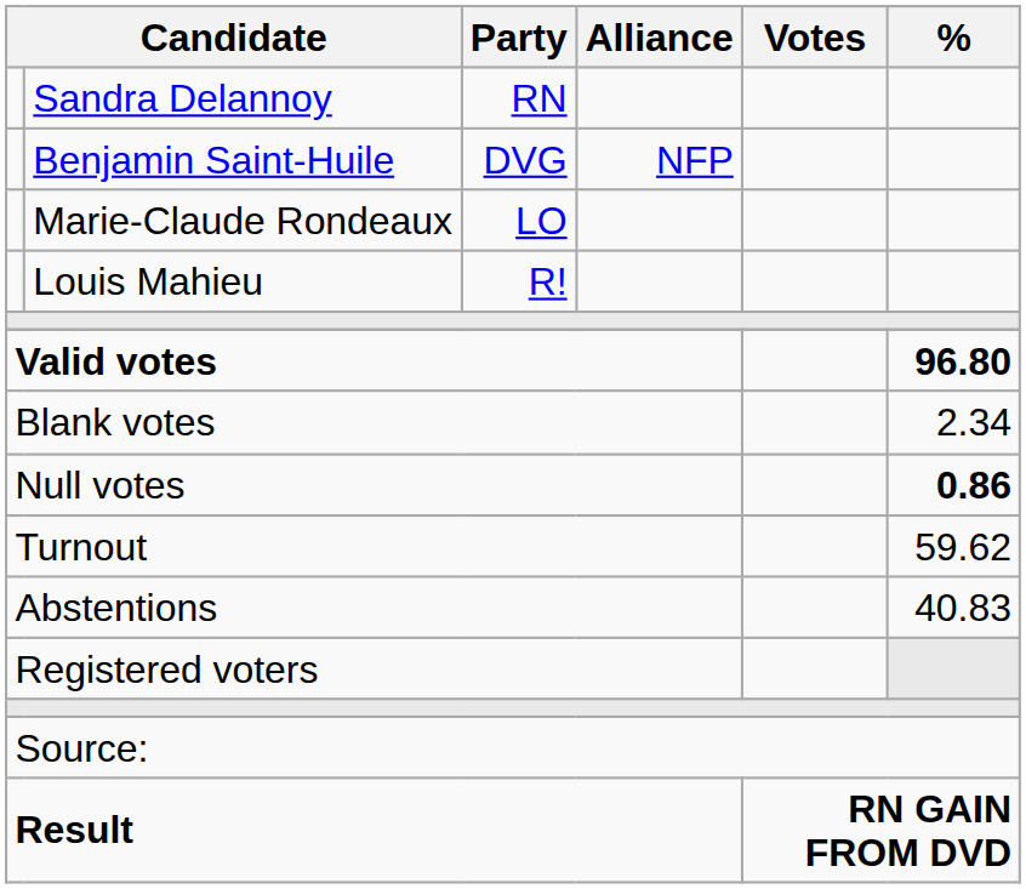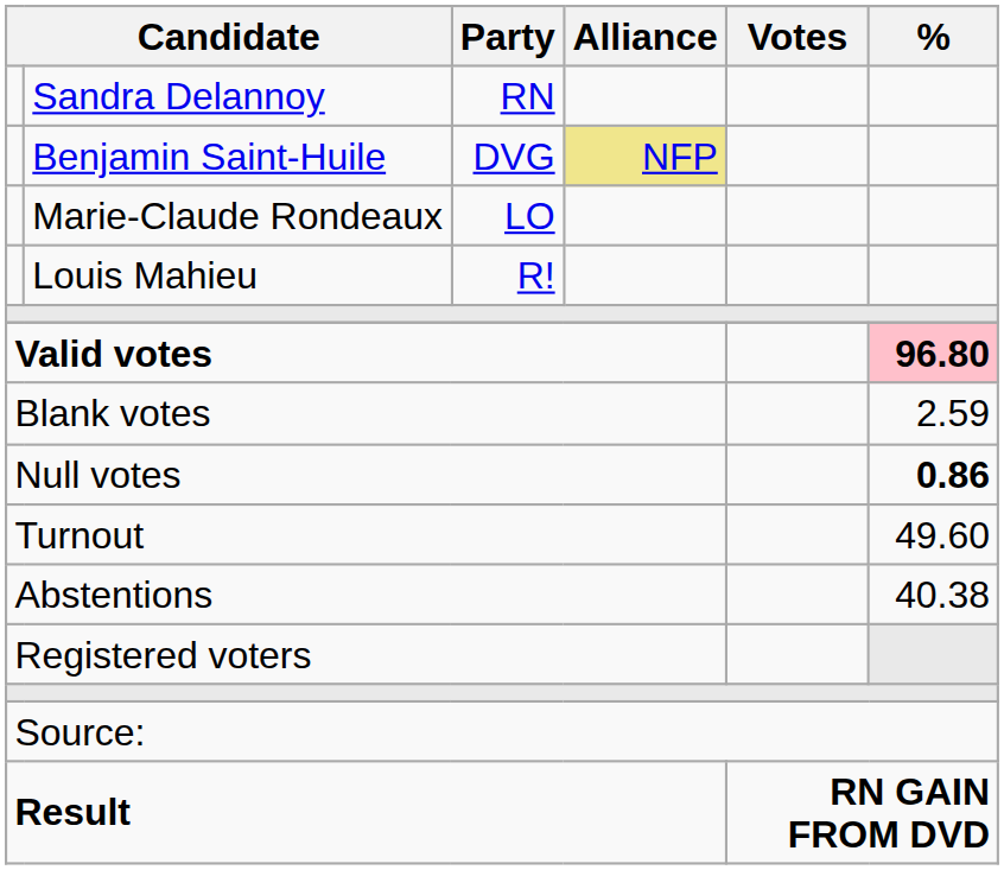Benjamin Saint-Huile | Alliance: no background -> khaki background
Valid votes | %: no background -> pink background
Blank votes | %: 2.34 -> 2.59
Turnout | %: 59.62 -> 49.60
Abstentions | %: 40.83 -> 40.38
